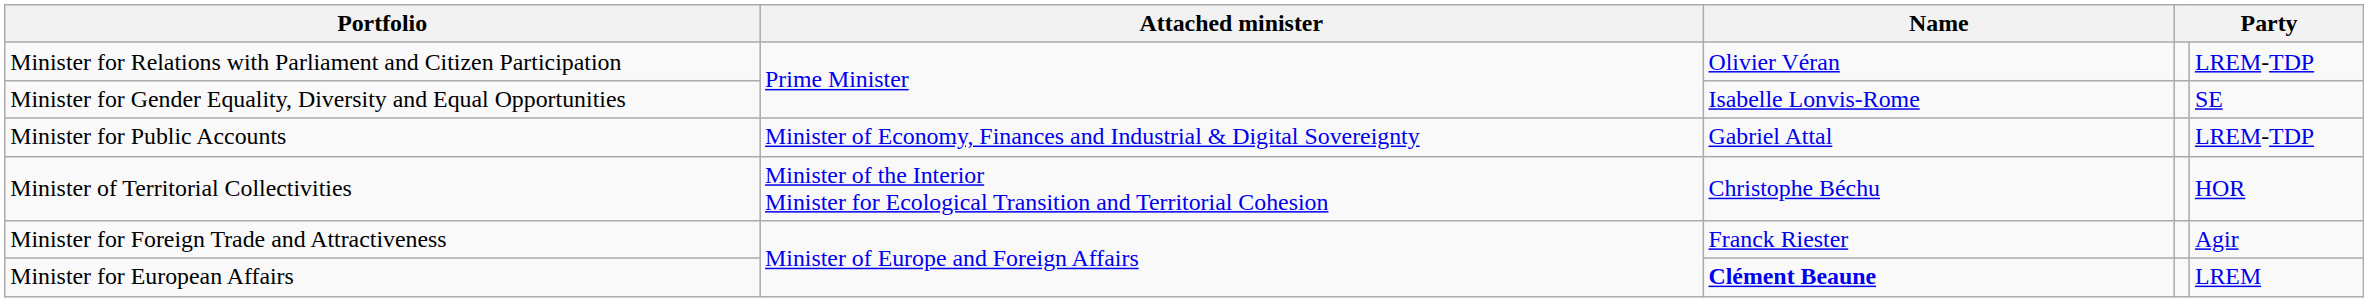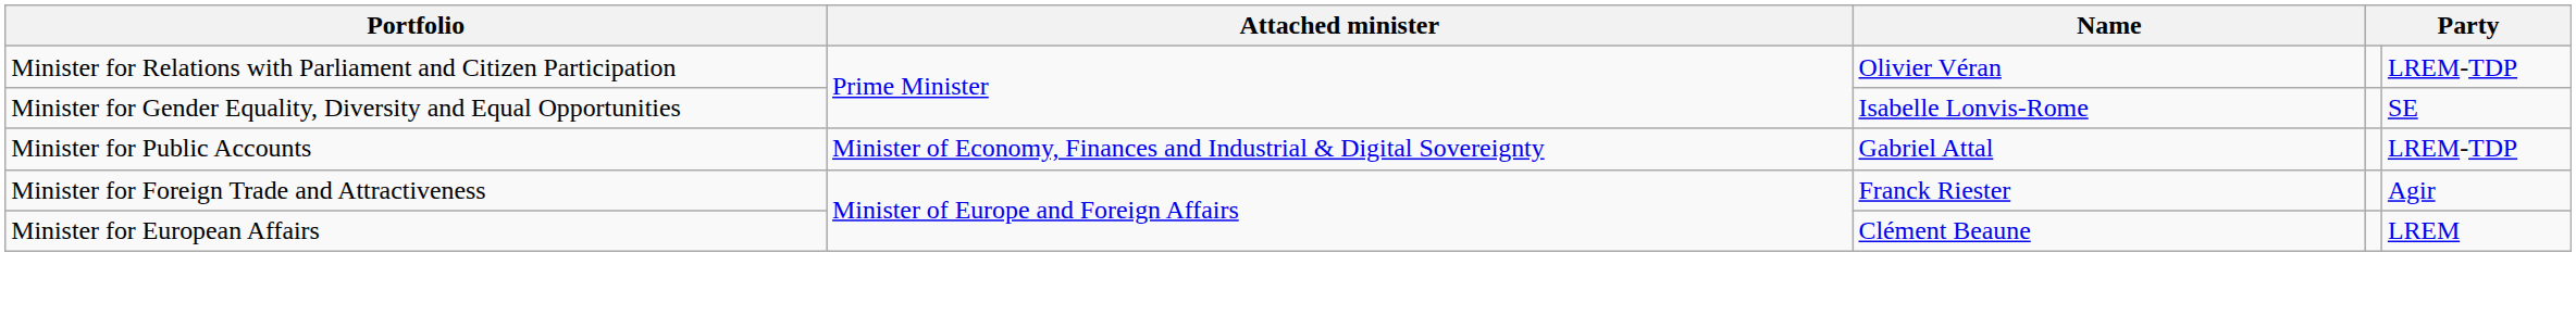- row: Minister of Territorial Collectivities | Minister of the Interior Minister for Ecological Transition and Territorial Cohesion | Christophe Béchu | HOR
Minister for European Affairs | Name: bold -> normal
